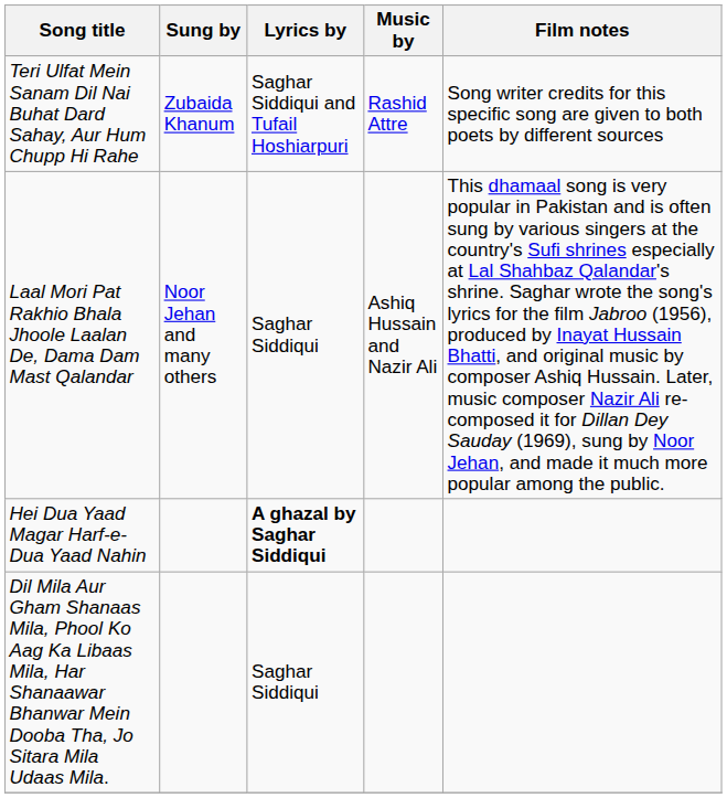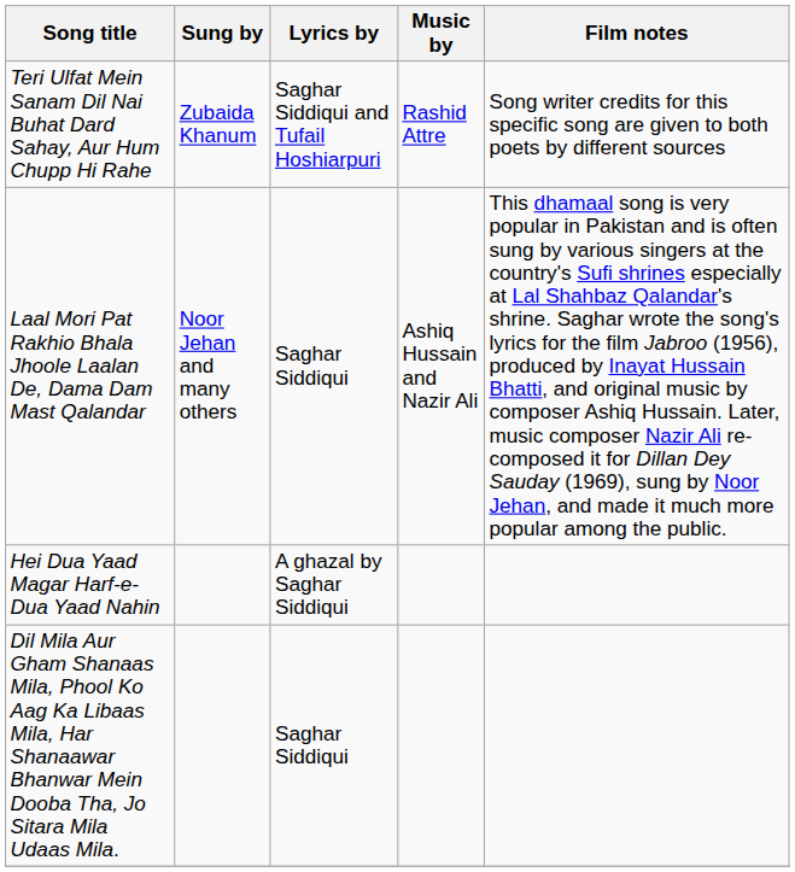Hei Dua Yaad Magar Harf-e-Dua Yaad Nahin | Lyrics by: bold -> normal
